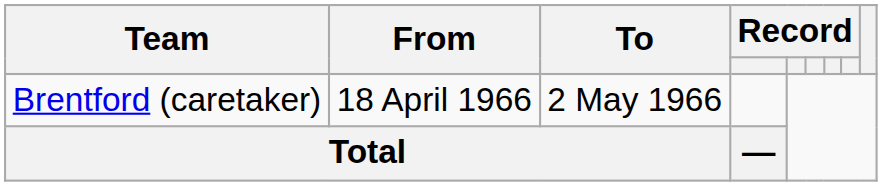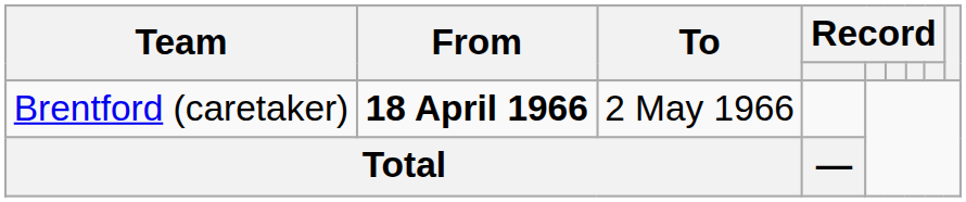Brentford (caretaker) | From: normal -> bold
